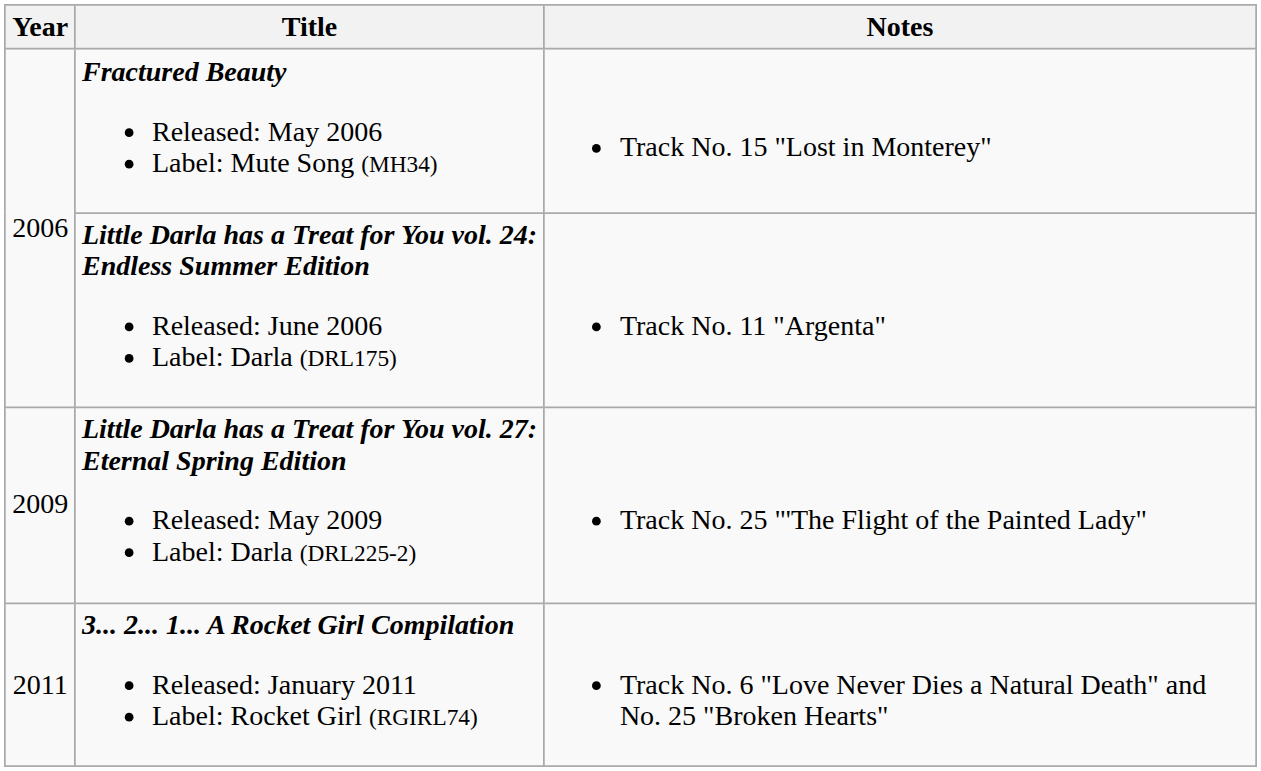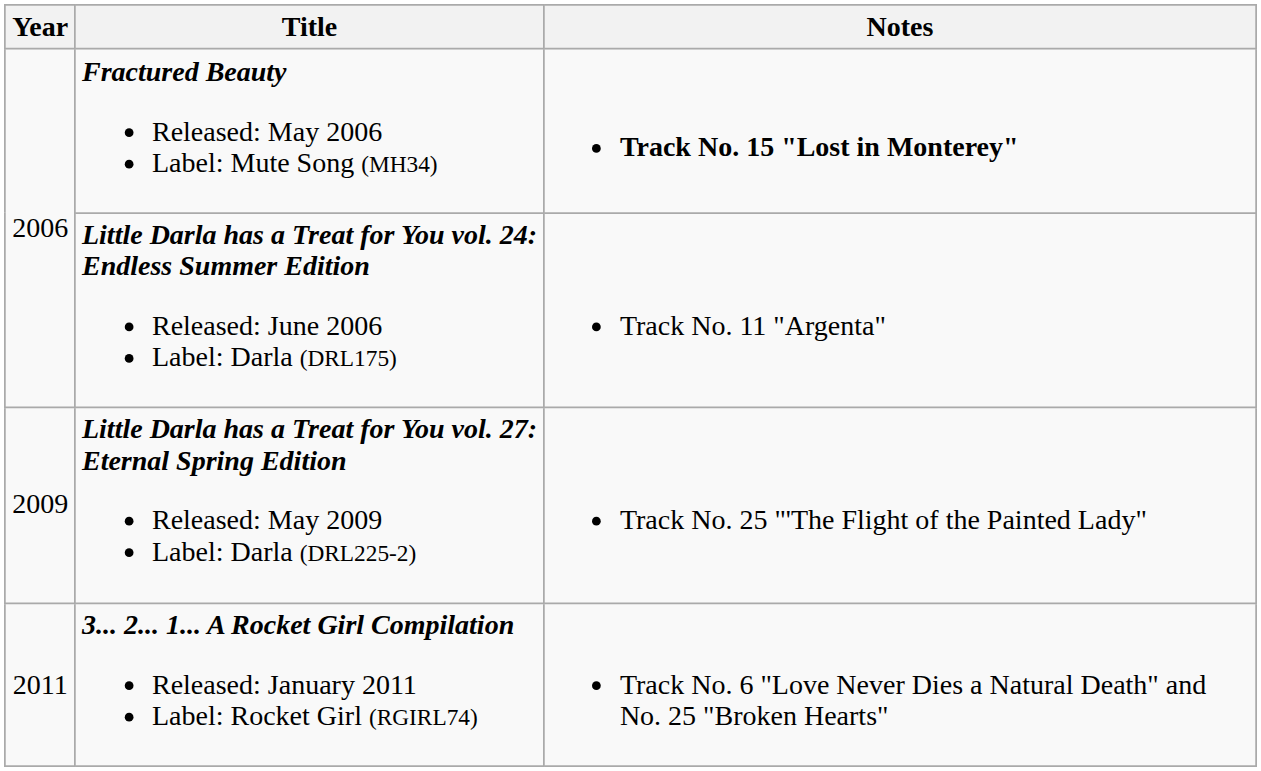Fractured Beauty Released: May 2006 Label: Mute Song (MH34) | Notes: normal -> bold
